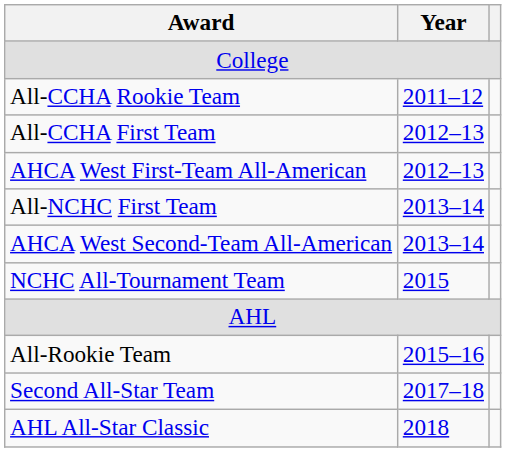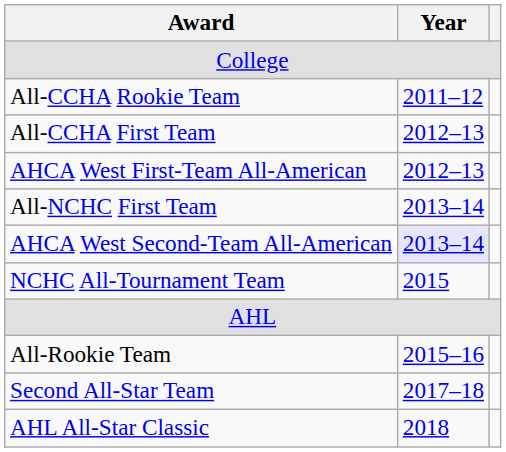AHCA West Second-Team All-American | Year: no background -> lavender background
